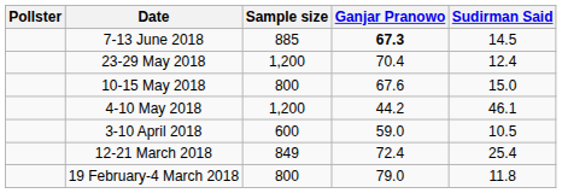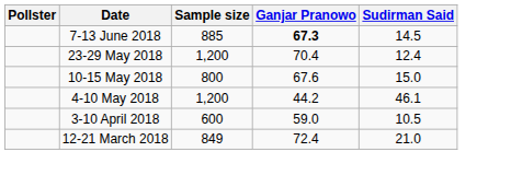12-21 March 2018 | Sudirman Said: 25.4 -> 21.0
- row: 19 February-4 March 2018 | 800 | 79.0 | 11.8
